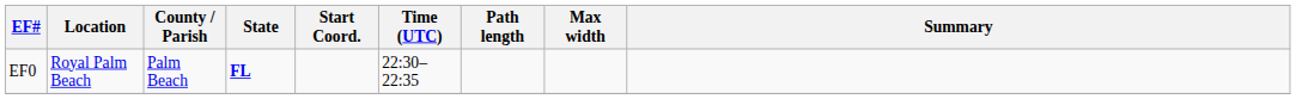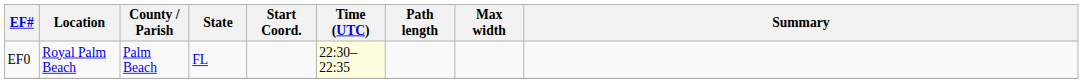EF0 | State: bold -> normal
EF0 | Time (UTC): no background -> lightyellow background
